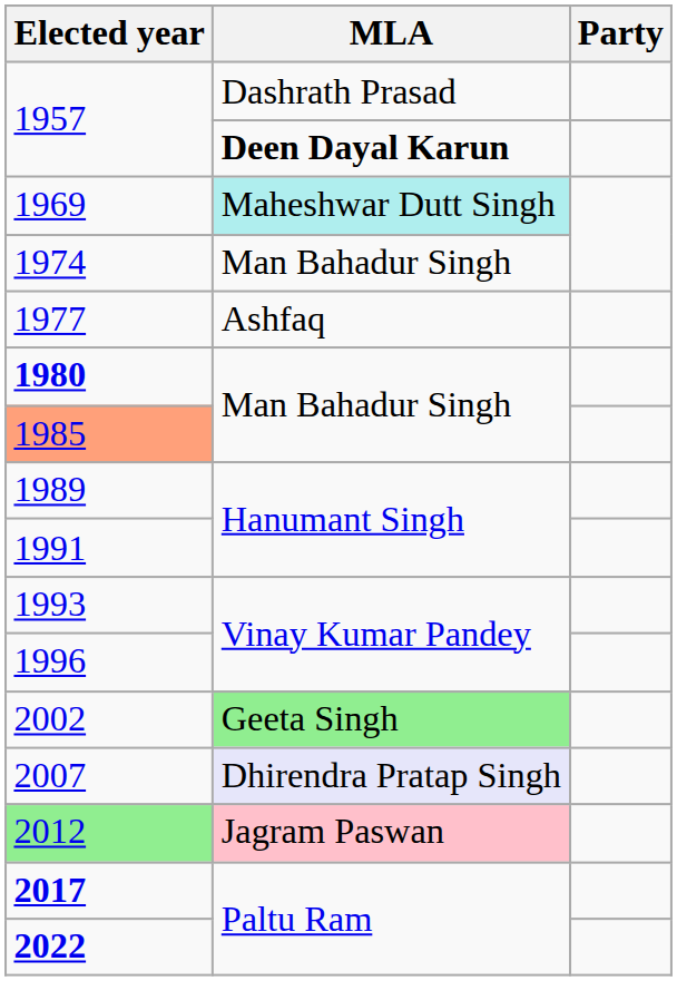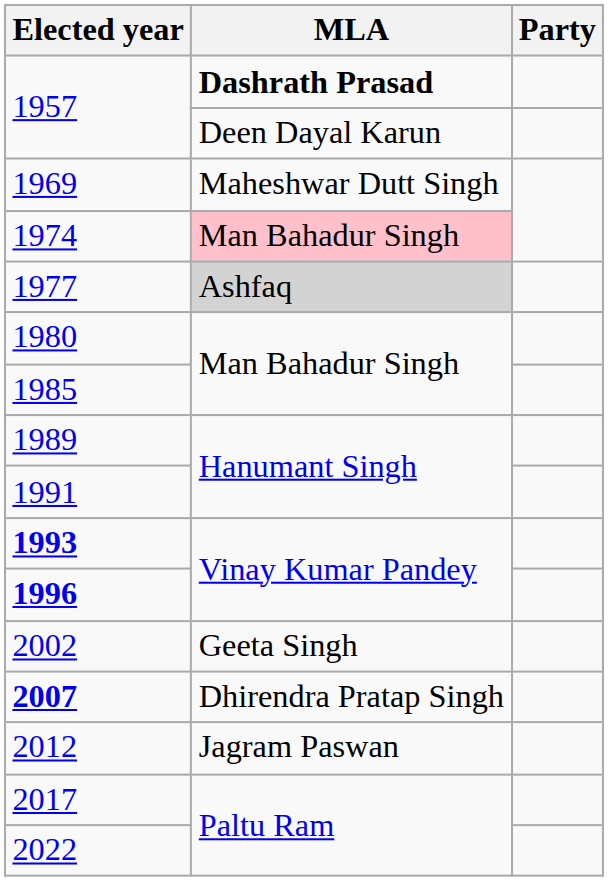1957 / Dashrath Prasad | MLA: normal -> bold
1957 / Deen Dayal Karun | MLA: bold -> normal
1969 | MLA: paleturquoise background -> no background
1974 | MLA: no background -> pink background
1977 | MLA: no background -> lightgrey background
1980 | Elected year: bold -> normal
1985 | Elected year: lightsalmon background -> no background
1993 | Elected year: normal -> bold
1996 | Elected year: normal -> bold
2002 | MLA: lightgreen background -> no background
2007 | Elected year: normal -> bold
2007 | MLA: lavender background -> no background
2012 | Elected year: lightgreen background -> no background
2012 | MLA: pink background -> no background
2017 | Elected year: bold -> normal
2022 | Elected year: bold -> normal
